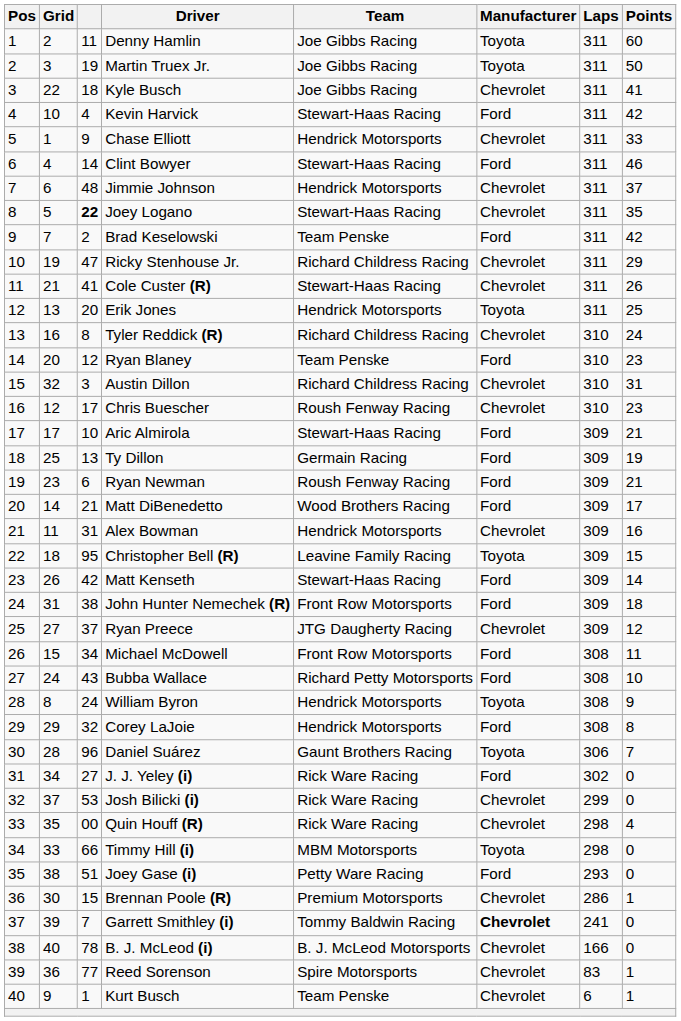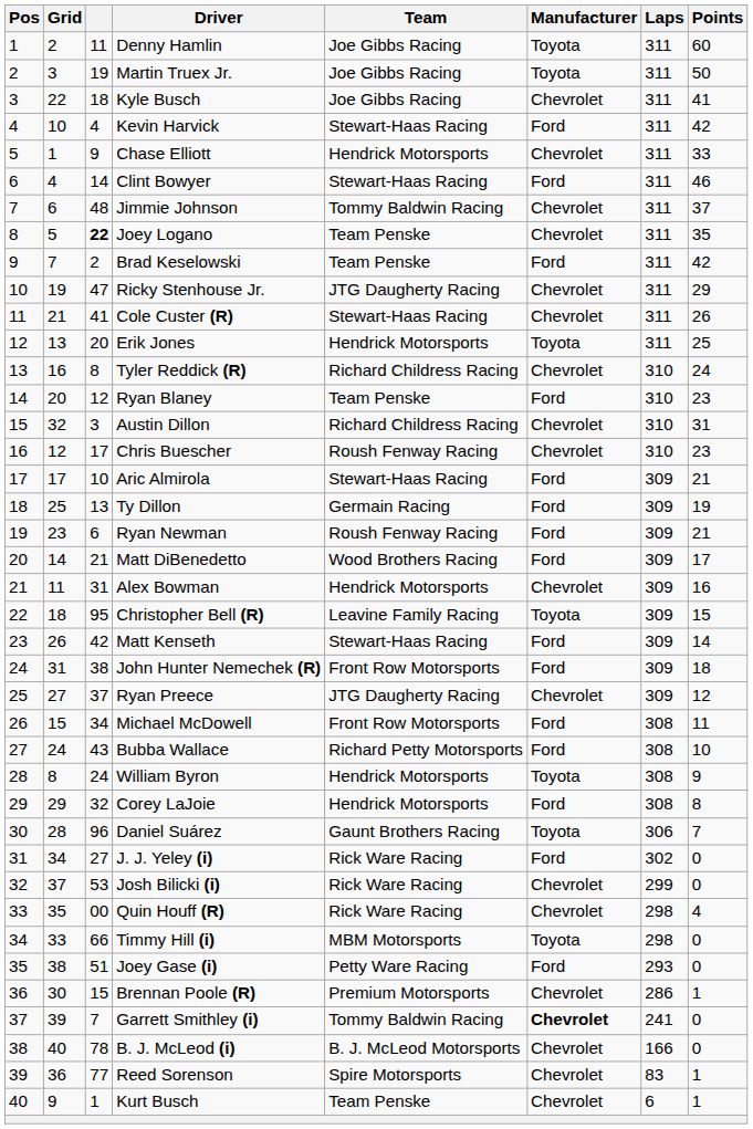Jimmie Johnson | Team: Hendrick Motorsports -> Tommy Baldwin Racing
Joey Logano | Team: Stewart-Haas Racing -> Team Penske
Ricky Stenhouse Jr. | Team: Richard Childress Racing -> JTG Daugherty Racing
